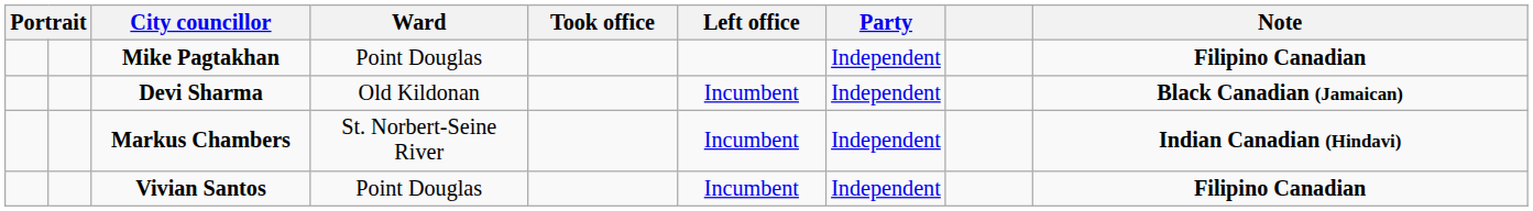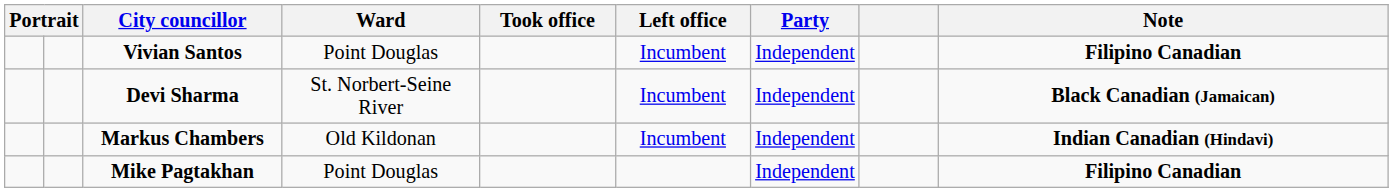rows swapped: Mike Pagtakhan <-> Vivian Santos
Devi Sharma | Ward: Old Kildonan -> St. Norbert-Seine River
Markus Chambers | Ward: St. Norbert-Seine River -> Old Kildonan
